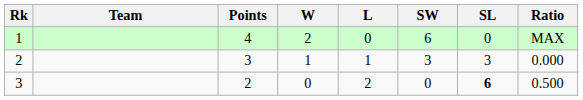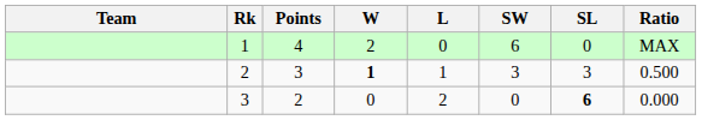columns swapped: Rk <-> Team
row 3 | W: normal -> bold
row 3 | Ratio: 0.000 -> 0.500
row 4 | Ratio: 0.500 -> 0.000
